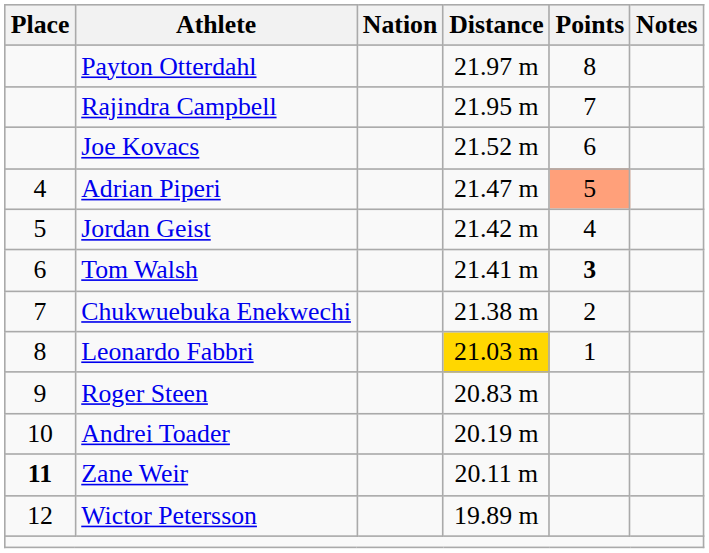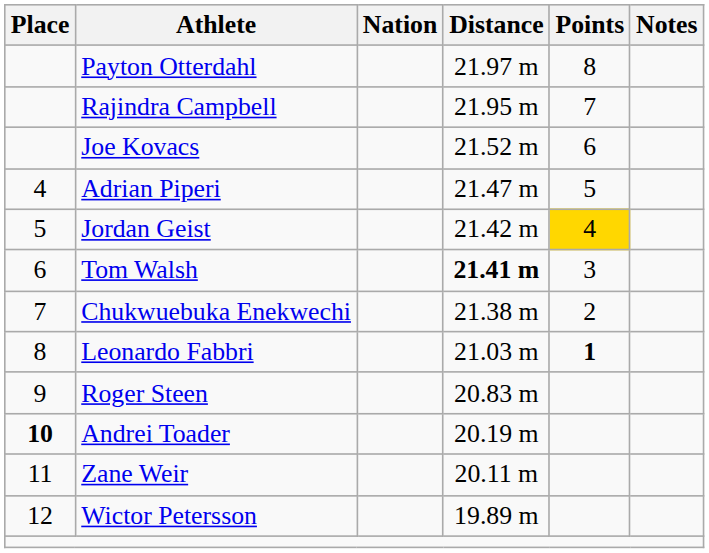Adrian Piperi | Points: lightsalmon background -> no background
Jordan Geist | Points: no background -> gold background
Tom Walsh | Distance: normal -> bold
Tom Walsh | Points: bold -> normal
Leonardo Fabbri | Distance: gold background -> no background
Leonardo Fabbri | Points: normal -> bold
Andrei Toader | Place: normal -> bold
Zane Weir | Place: bold -> normal
